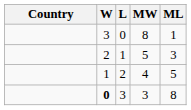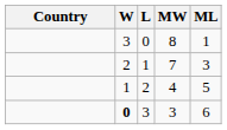row 3 | MW: 5 -> 7
row 5 | ML: 8 -> 6
